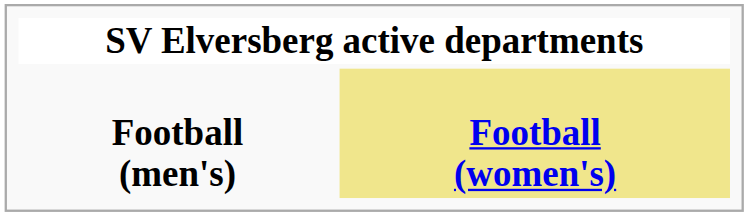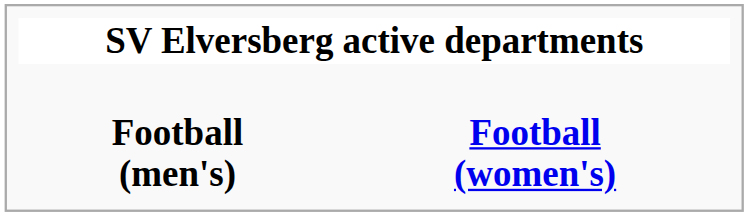Football (men's) | column 2: khaki background -> no background
